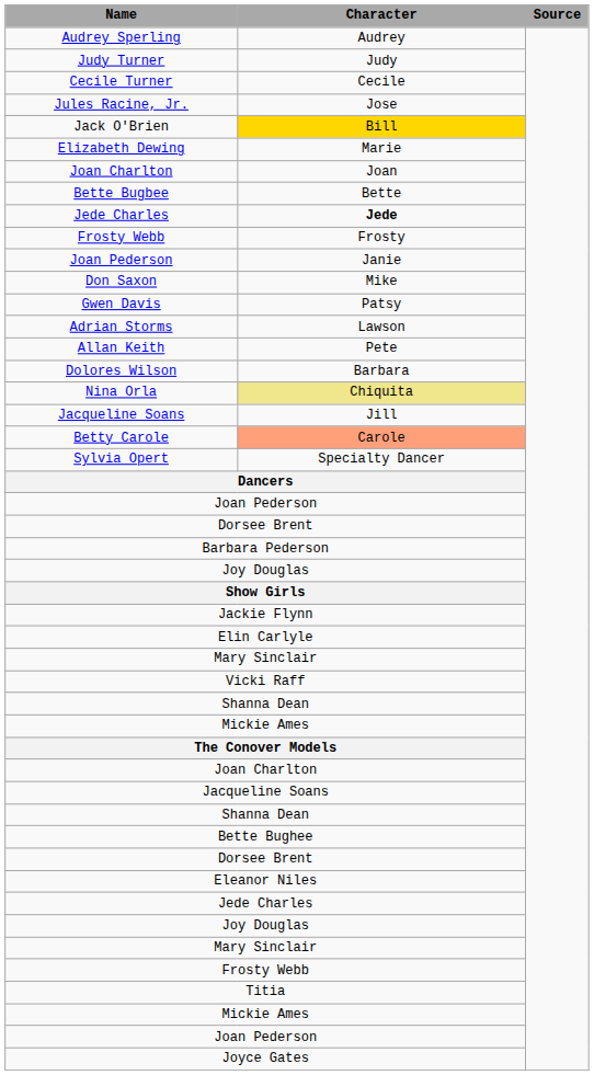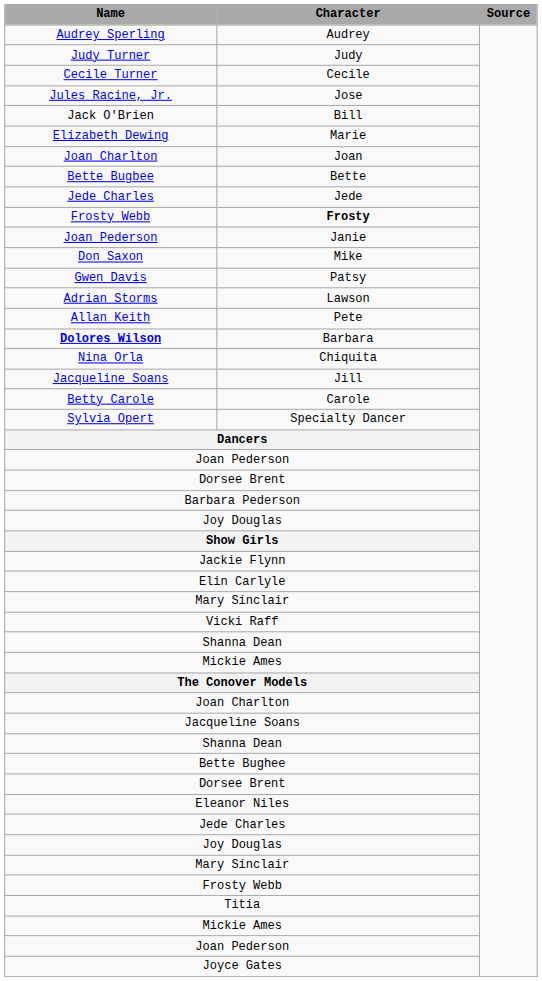Bill | Character: gold background -> no background
Jede | Character: bold -> normal
Frosty | Character: normal -> bold
Barbara | Name: normal -> bold
Chiquita | Character: khaki background -> no background
Carole | Character: lightsalmon background -> no background
